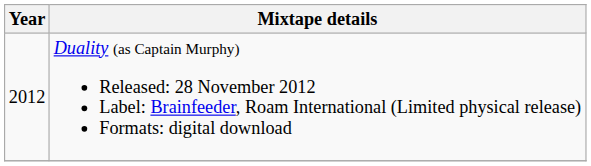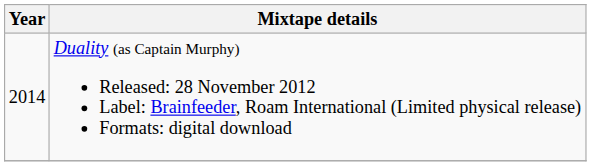row 2 | Year: 2012 -> 2014
